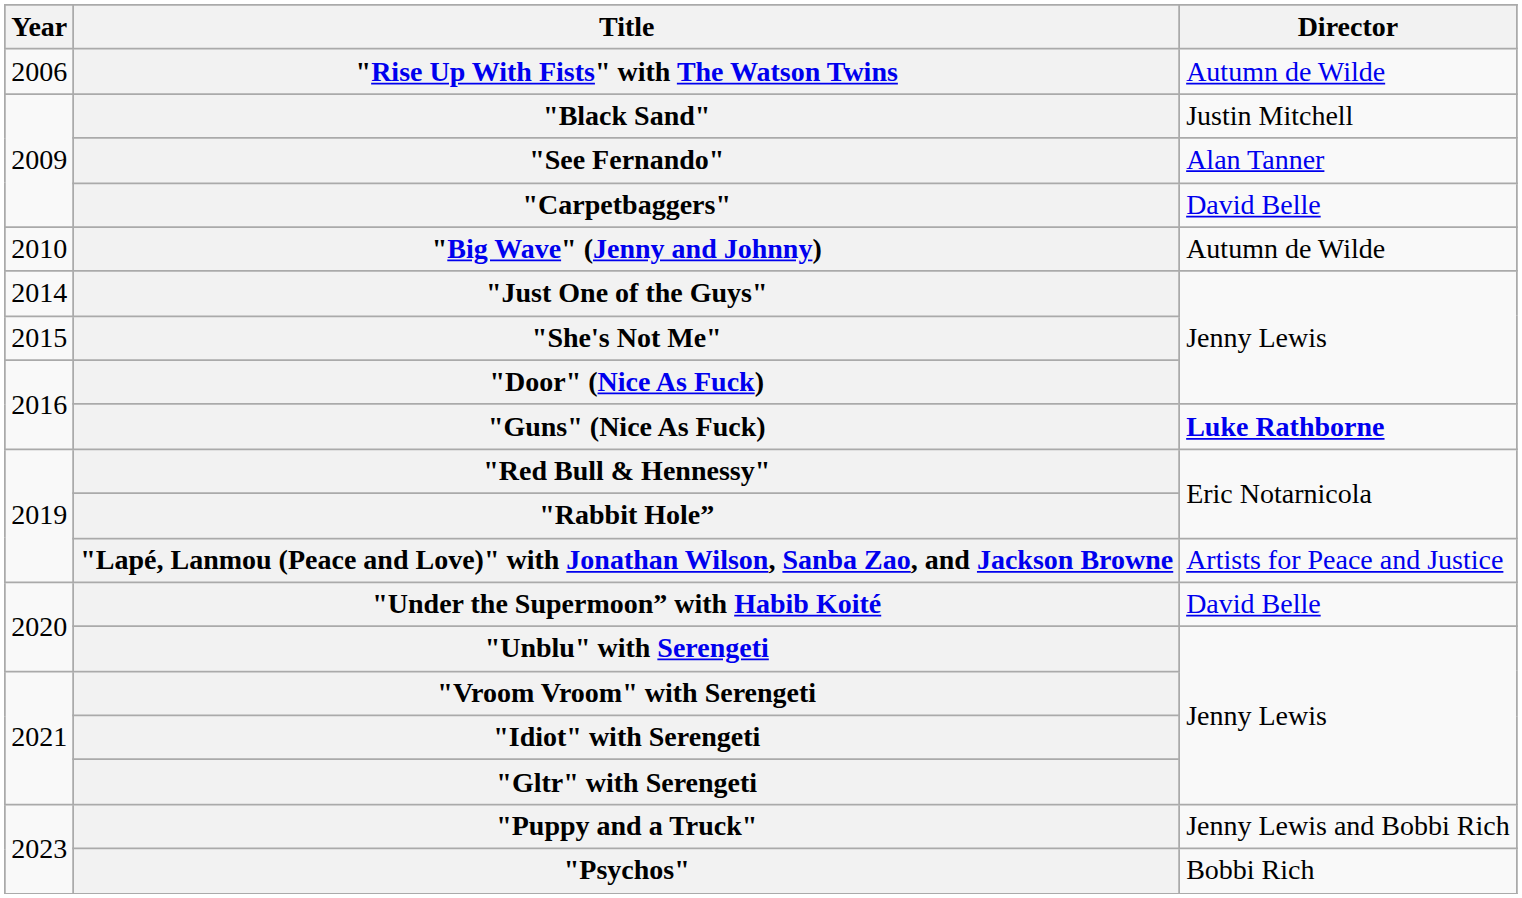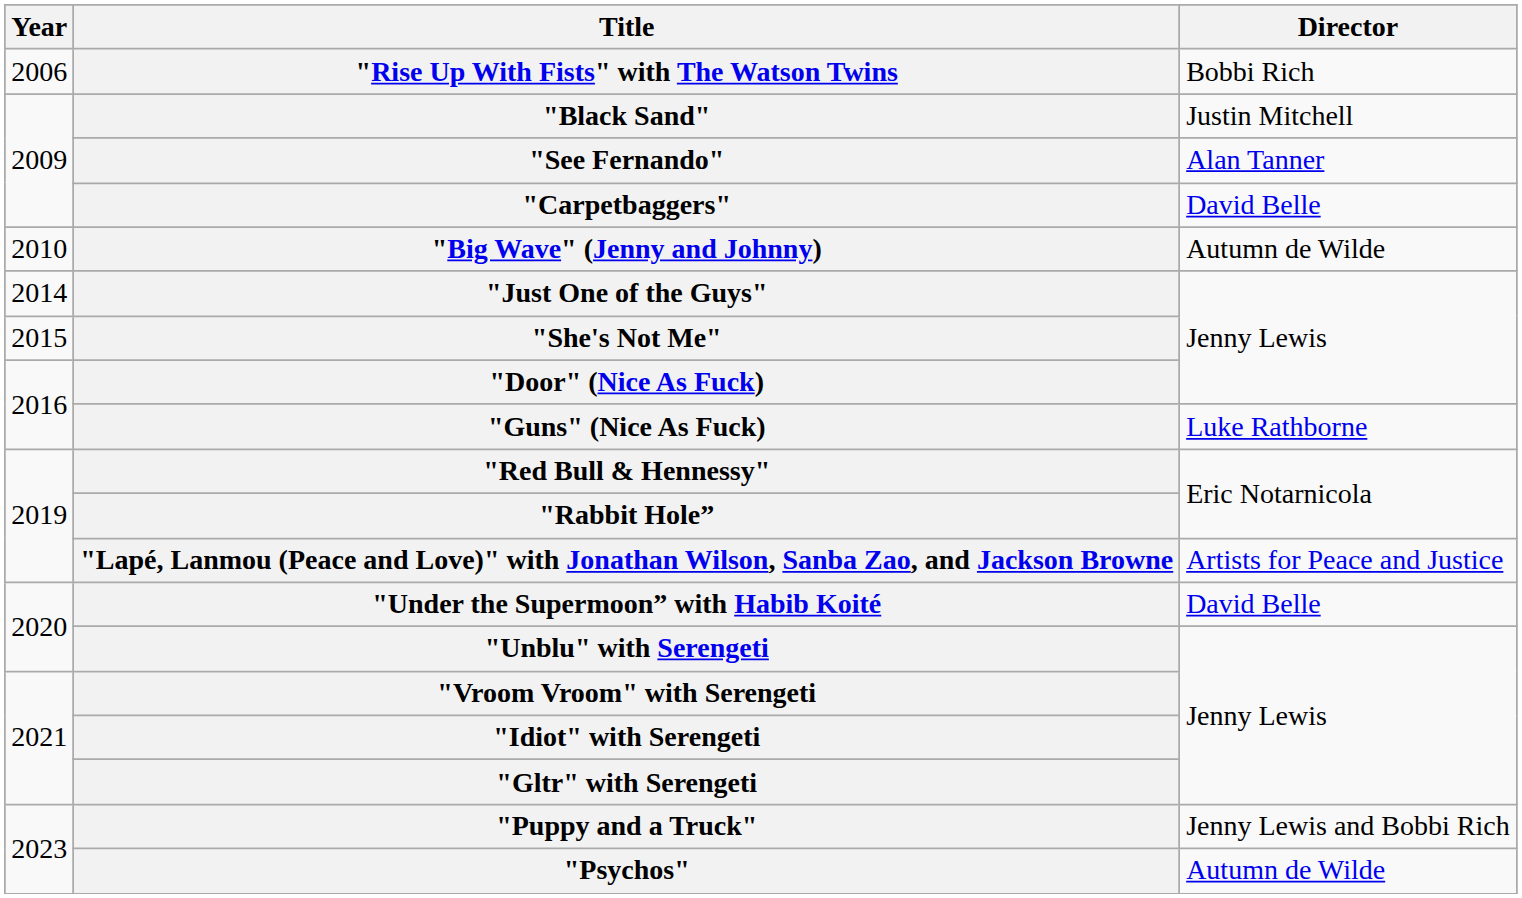"Rise Up With Fists" with The Watson Twins | Director: Autumn de Wilde -> Bobbi Rich
"Guns" (Nice As Fuck) | Director: bold -> normal
"Psychos" | Director: Bobbi Rich -> Autumn de Wilde
